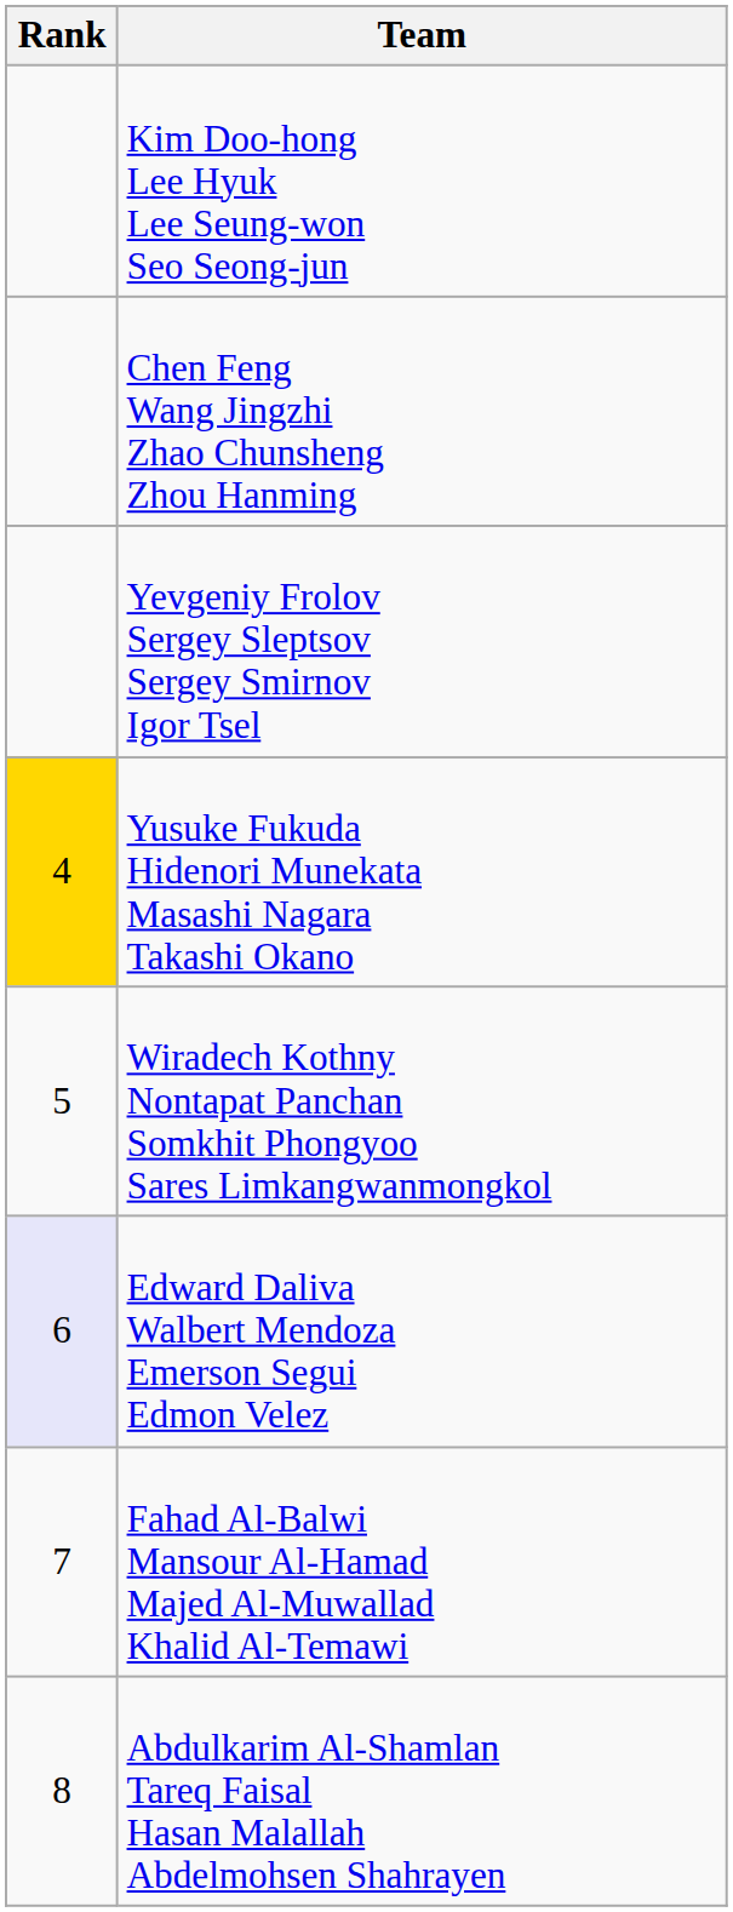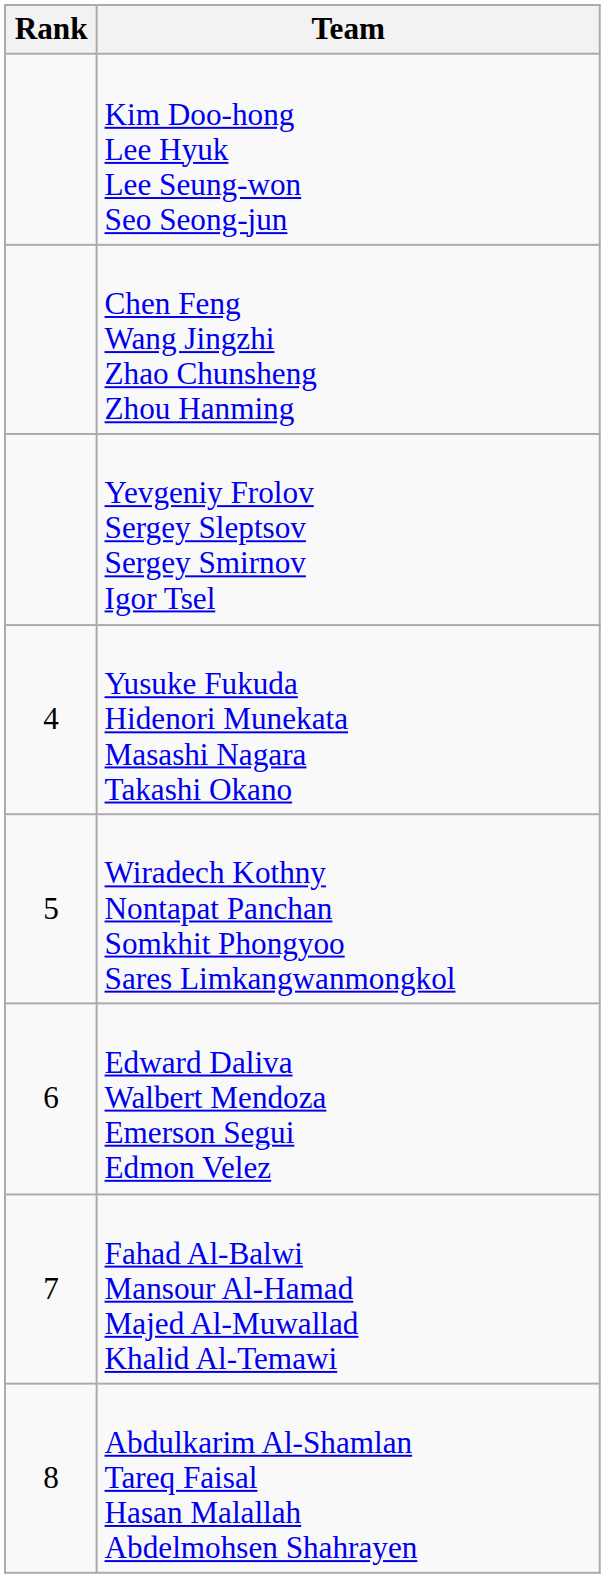Yusuke Fukuda Hidenori Munekata Masashi Nagara Takashi Okano | Rank: gold background -> no background
Edward Daliva Walbert Mendoza Emerson Segui Edmon Velez | Rank: lavender background -> no background
